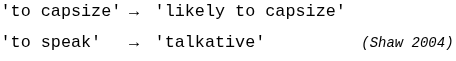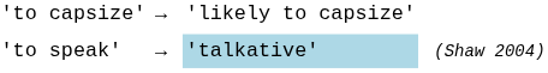'to speak' | column 3: no background -> lightblue background
